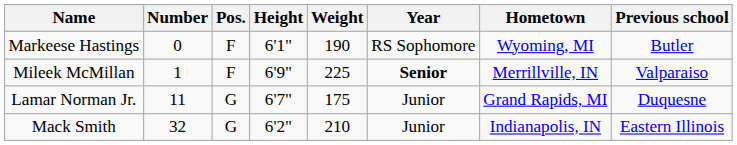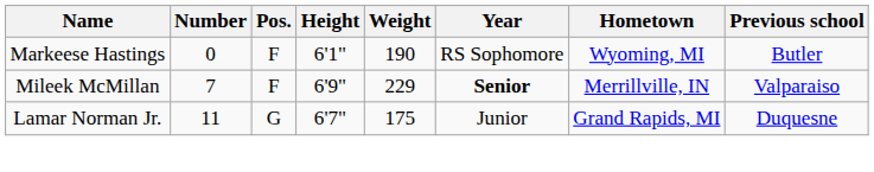Mileek McMillan | Number: 1 -> 7
Mileek McMillan | Weight: 225 -> 229
- row: Mack Smith | 32 | G | 6'2" | 210 | Junior | Indianapolis, IN | Eastern Illinois
